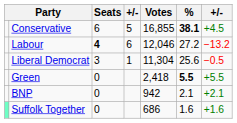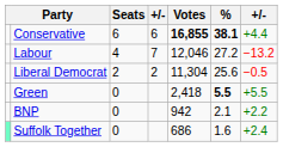Conservative | column 4: 5 -> 6
Conservative | Votes: normal -> bold
Conservative | column 7: +4.5 -> +4.4
Labour | Seats: bold -> normal
Labour | column 4: 6 -> 7
Liberal Democrat | Seats: 3 -> 2
Liberal Democrat | column 4: 1 -> 2
BNP | column 7: +2.1 -> +2.2
Suffolk Together | column 7: +1.6 -> +2.4
